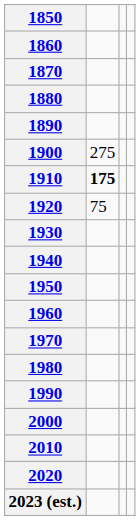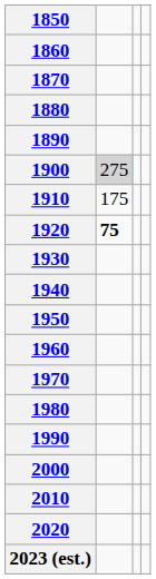1900 | column 2: no background -> lightgrey background
1910 | column 2: bold -> normal
1920 | column 2: normal -> bold
